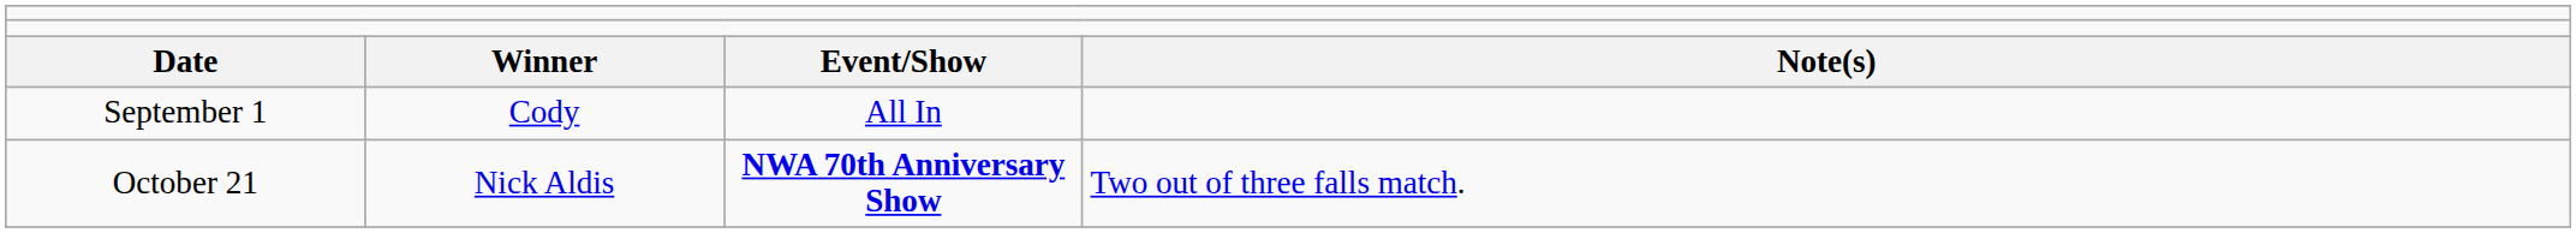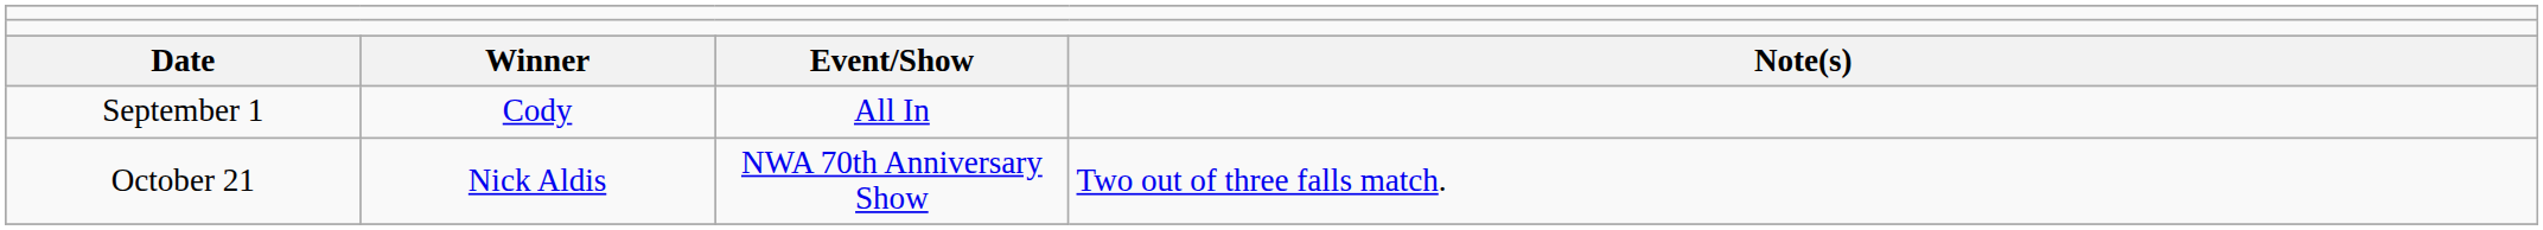October 21 | column 3: bold -> normal
